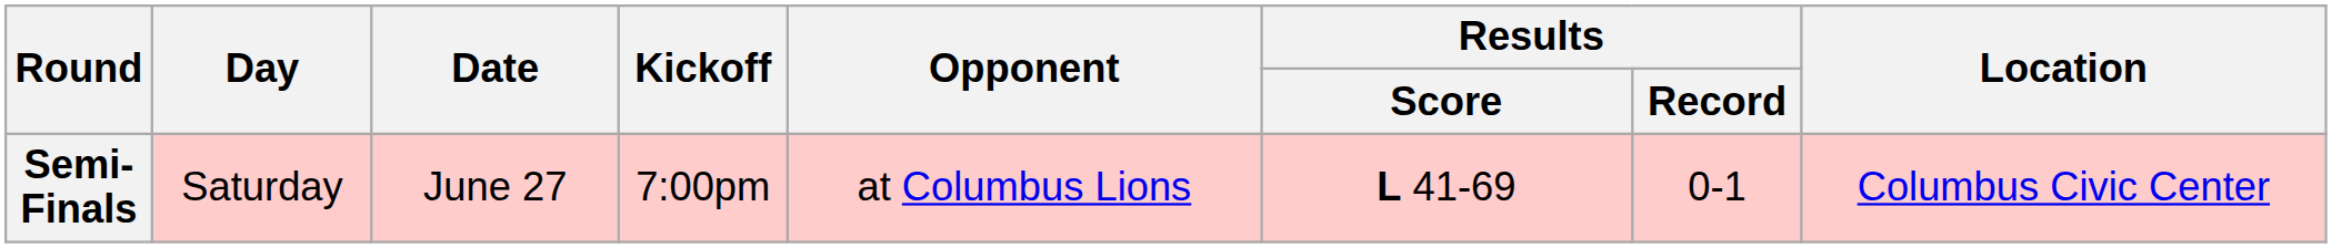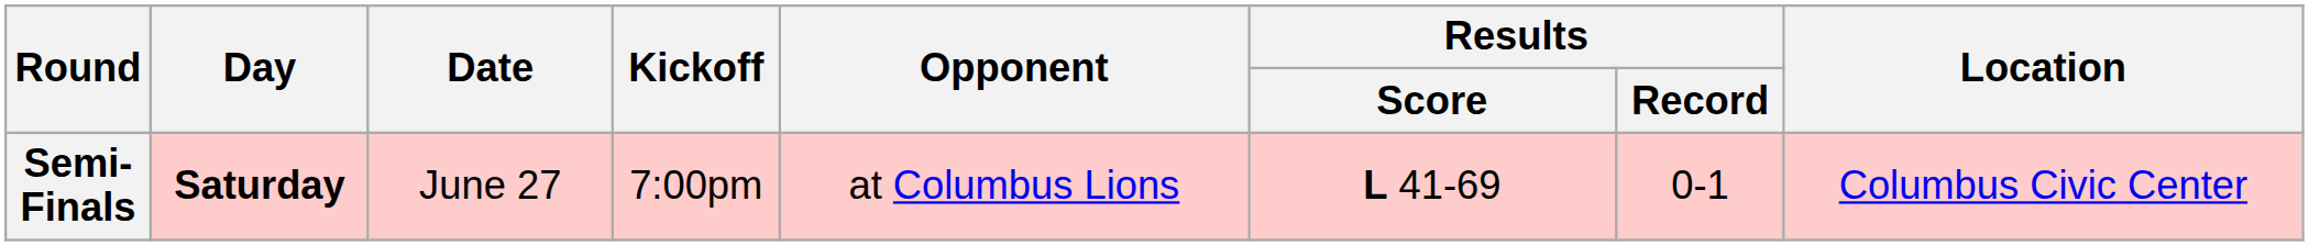Semi-Finals | Day: normal -> bold
